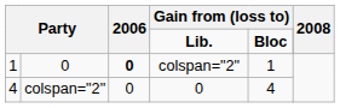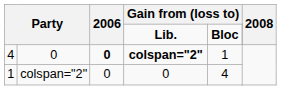row 3 | column 1: 1 -> 4
row 3 | column 4: normal -> bold
row 4 | column 1: 4 -> 1
